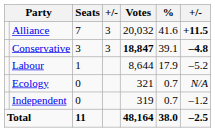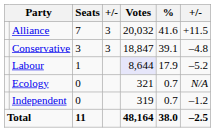Alliance | column 7: bold -> normal
Conservative | Votes: bold -> normal
Conservative | column 7: bold -> normal
Labour | Votes: no background -> lavender background
